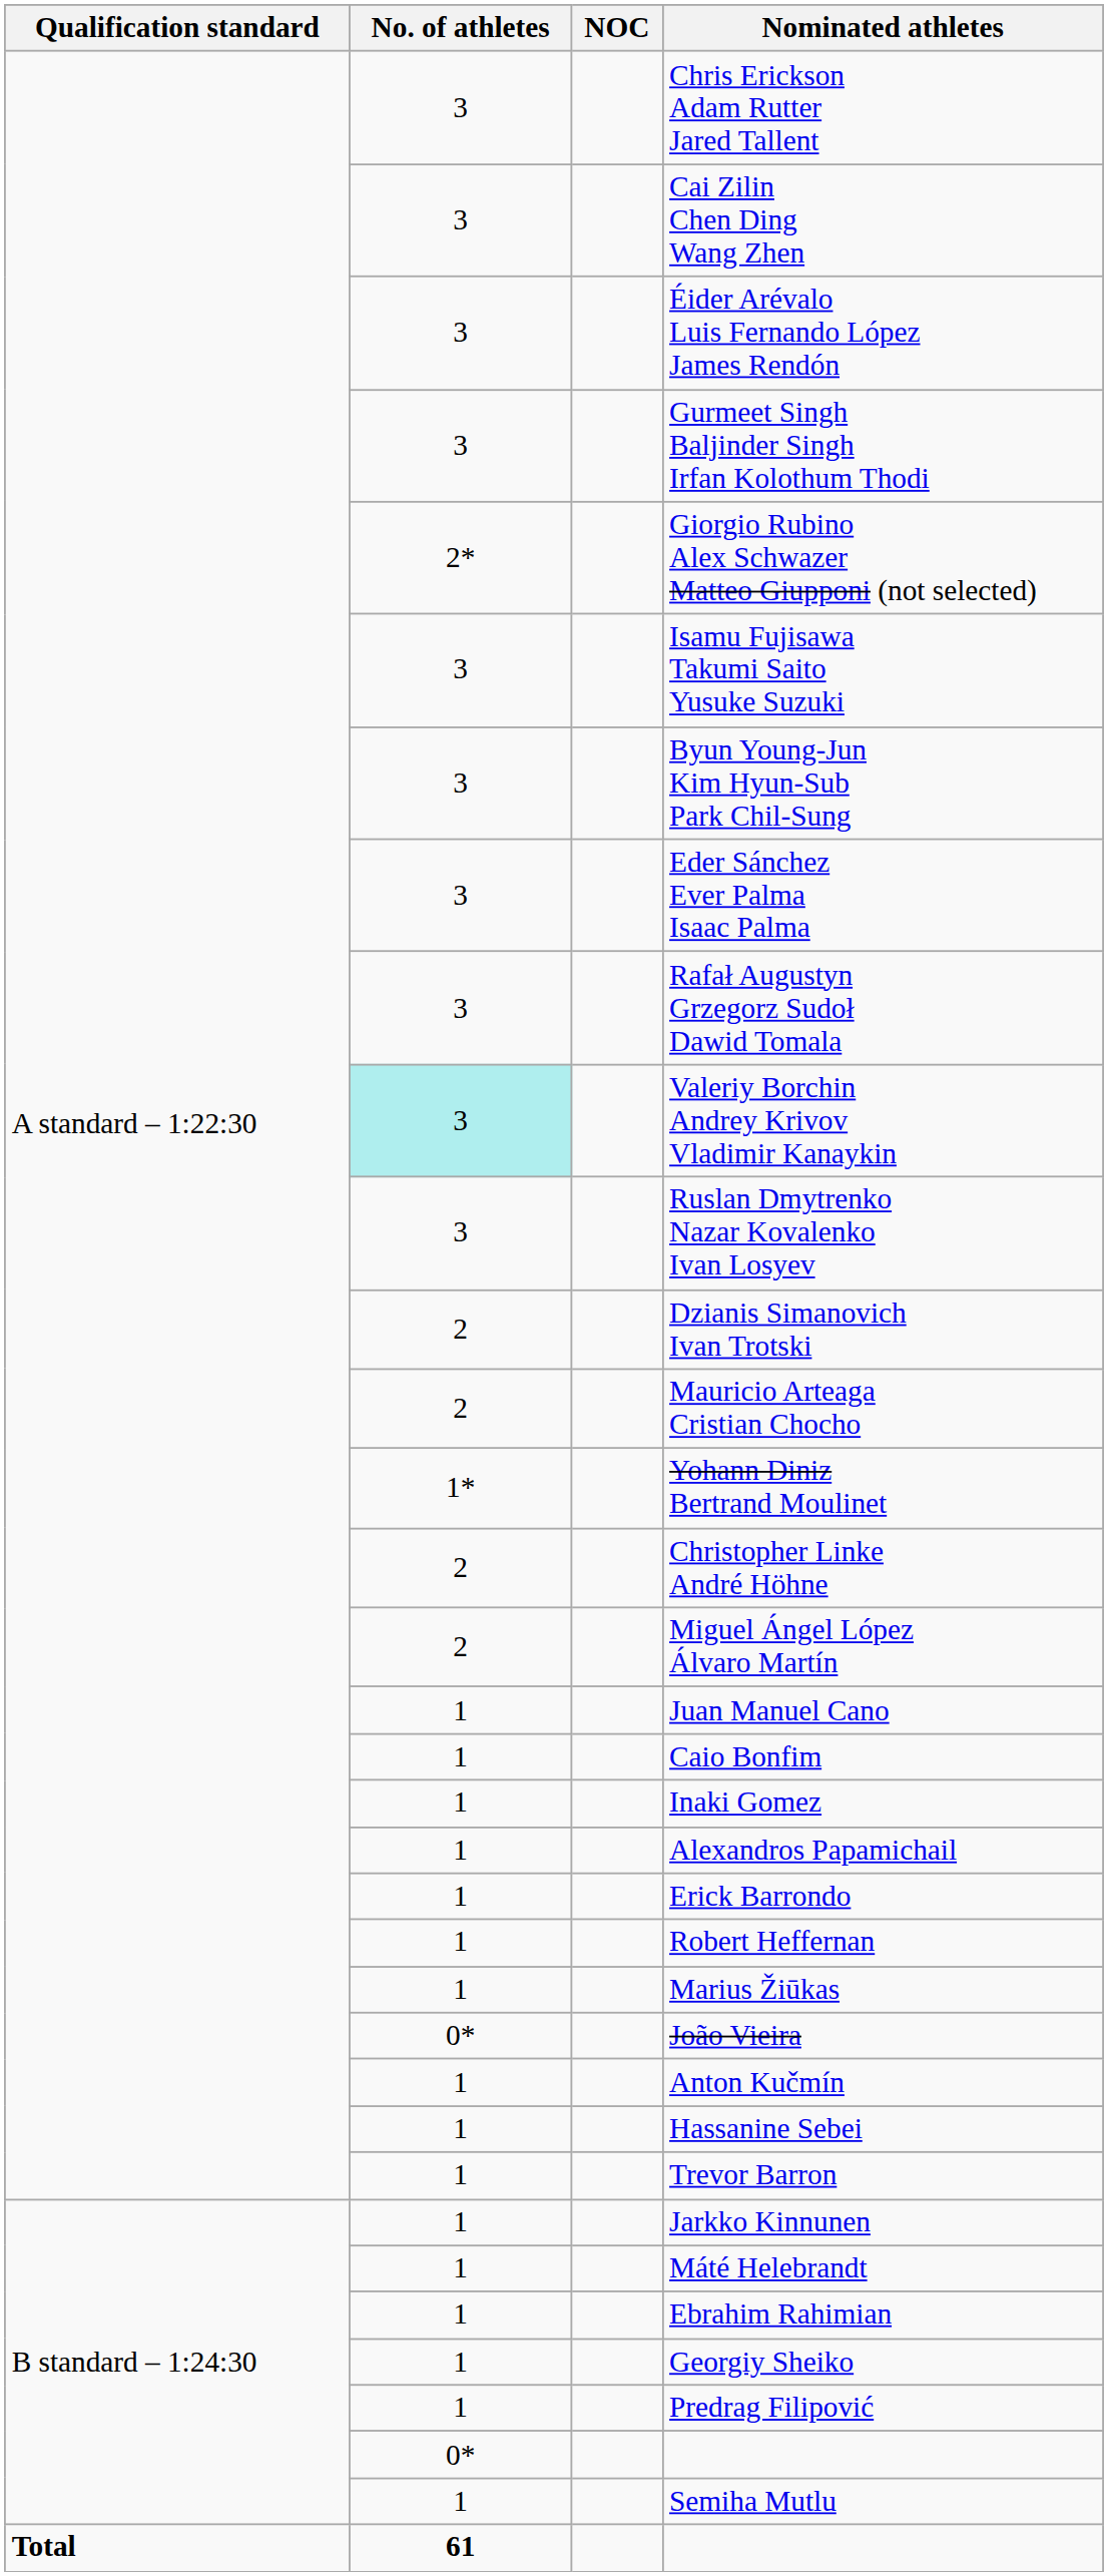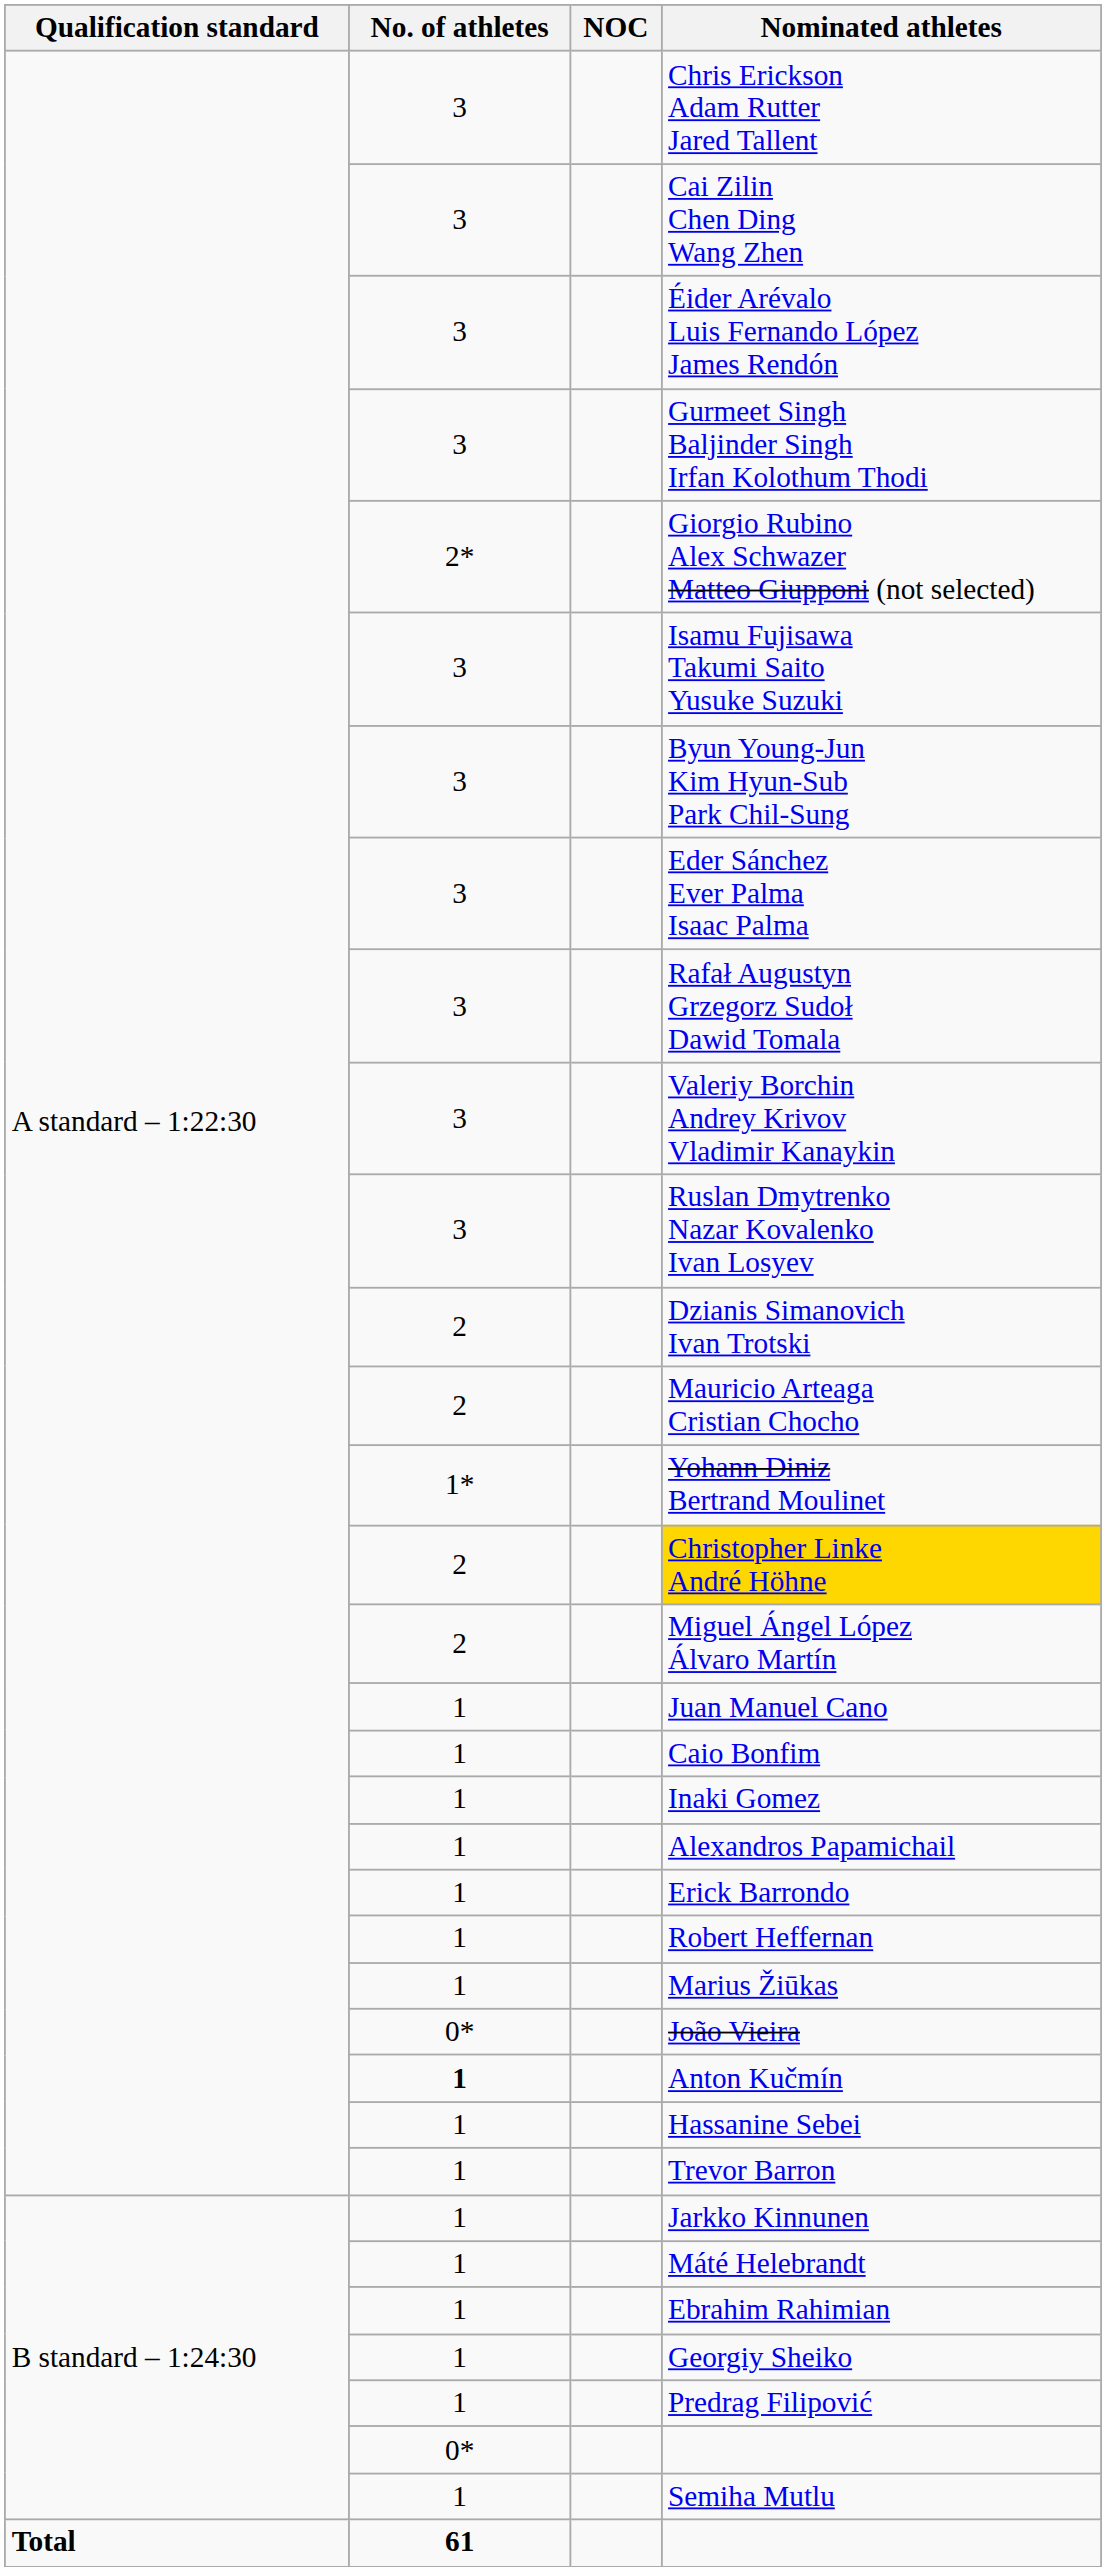Valeriy Borchin Andrey Krivov Vladimir Kanaykin | No. of athletes: paleturquoise background -> no background
Christopher Linke André Höhne | Nominated athletes: no background -> gold background
Anton Kučmín | No. of athletes: normal -> bold
